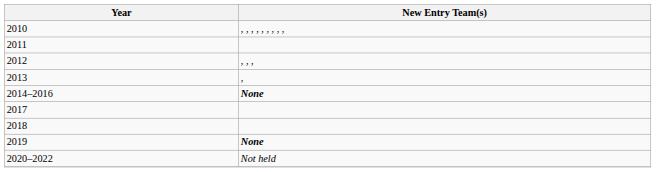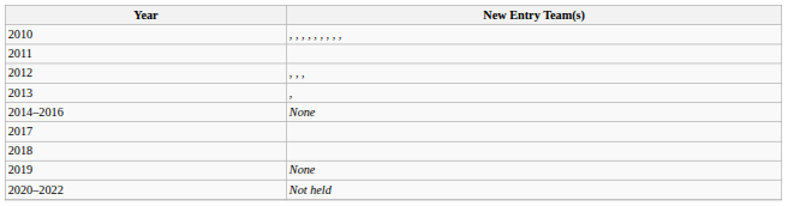2014–2016 | New Entry Team(s): bold -> normal
2019 | New Entry Team(s): bold -> normal
